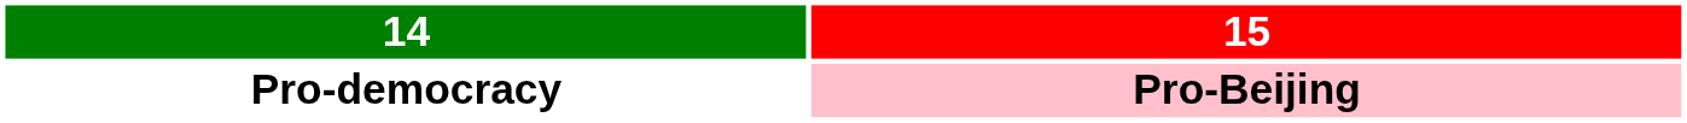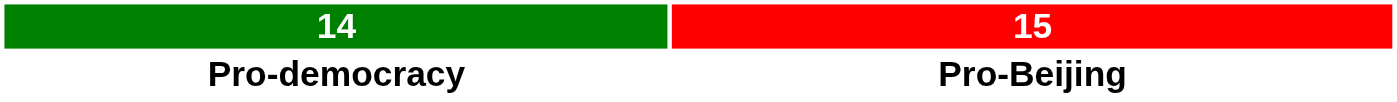Pro-democracy | 15: pink background -> no background
